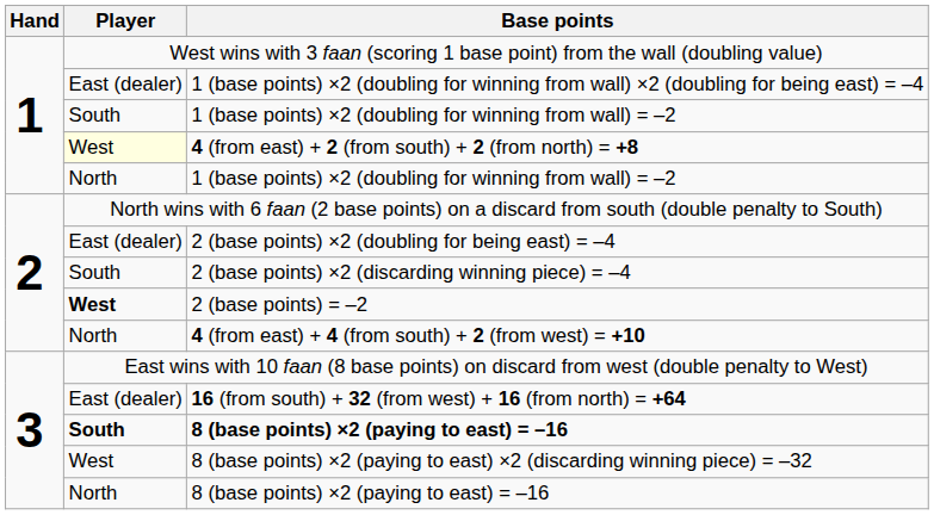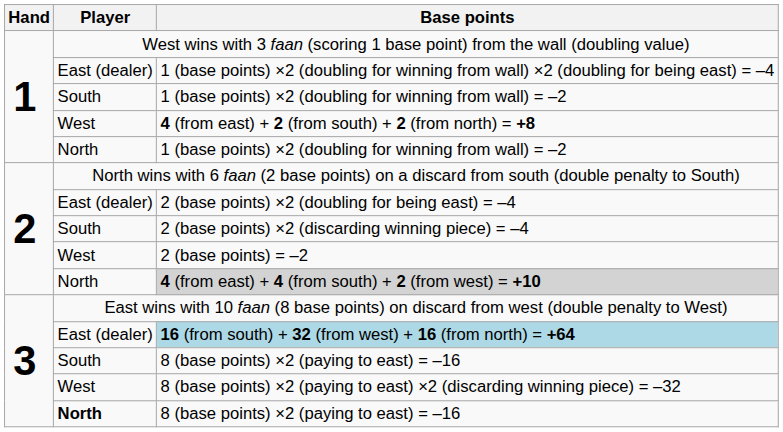4 (from east) + 2 (from south) + 2 (from north) = +8 | Player: lightyellow background -> no background
2 (base points) = –2 | Player: bold -> normal
4 (from east) + 4 (from south) + 2 (from west) = +10 | Base points: no background -> lightgrey background
16 (from south) + 32 (from west) + 16 (from north) = +64 | Base points: no background -> lightblue background
South / 8 (base points) ×2 (paying to east) = –16 | Player: bold -> normal
South / 8 (base points) ×2 (paying to east) = –16 | Base points: bold -> normal
North / 8 (base points) ×2 (paying to east) = –16 | Player: normal -> bold
